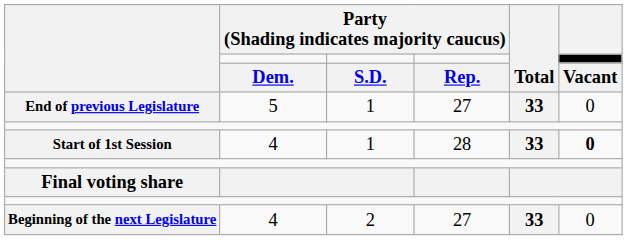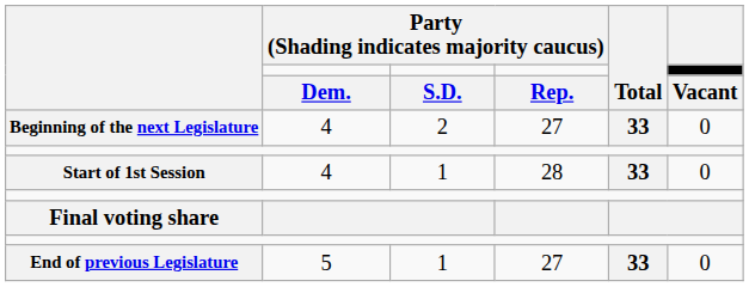rows swapped: End of previous Legislature <-> Beginning of the next Legislature
Start of 1st Session | column 6: bold -> normal
